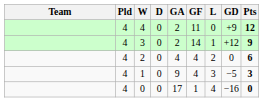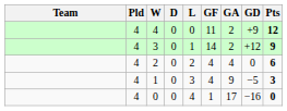columns swapped: L <-> GA
